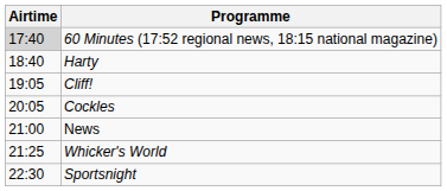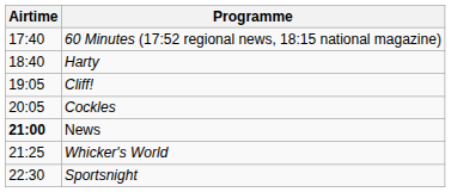60 Minutes (17:52 regional news, 18:15 national magazine) | Airtime: lightgrey background -> no background
News | Airtime: normal -> bold
